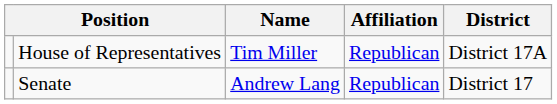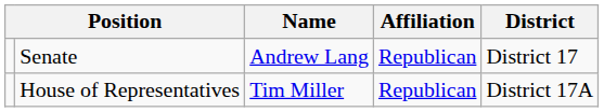rows swapped: Senate <-> House of Representatives
